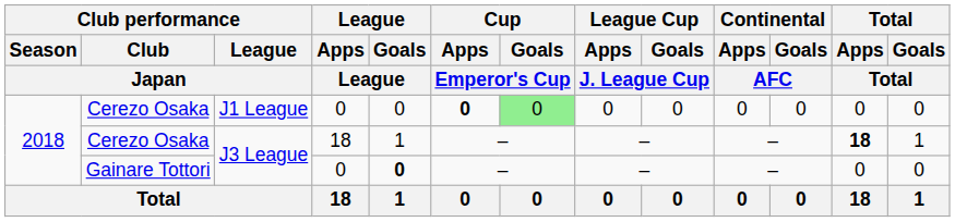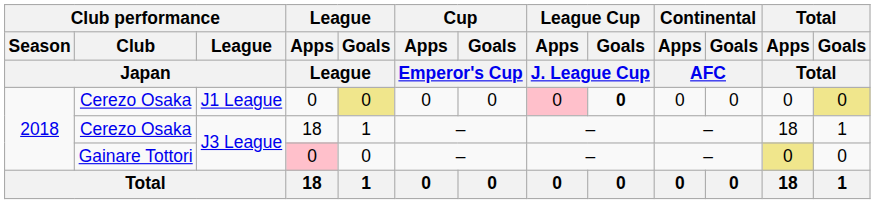Cerezo Osaka / J1 League | League / Goals / League: no background -> khaki background
Cerezo Osaka / J1 League | Cup / Apps / Emperor's Cup: bold -> normal
Cerezo Osaka / J1 League | Cup / Goals / Emperor's Cup: lightgreen background -> no background
Cerezo Osaka / J1 League | League Cup / Apps / J. League Cup: no background -> pink background
Cerezo Osaka / J1 League | League Cup / Goals / J. League Cup: normal -> bold
Cerezo Osaka / J1 League | Total / Goals / Total: no background -> khaki background
Cerezo Osaka / J3 League | Total / Apps / Total: bold -> normal
Gainare Tottori | League / Apps / League: no background -> pink background
Gainare Tottori | League / Goals / League: bold -> normal
Gainare Tottori | Total / Apps / Total: no background -> khaki background
